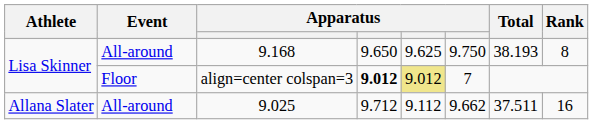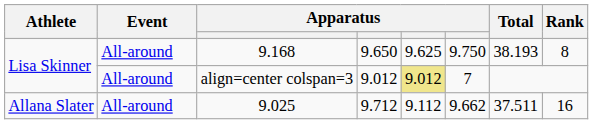align=center colspan=3 | Event: Floor -> All-around
align=center colspan=3 | column 4: bold -> normal
